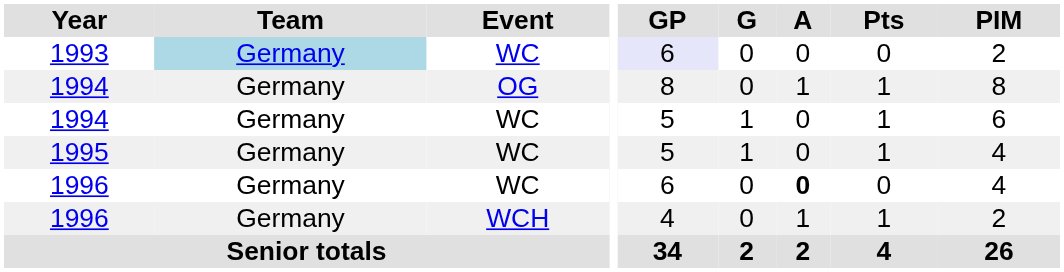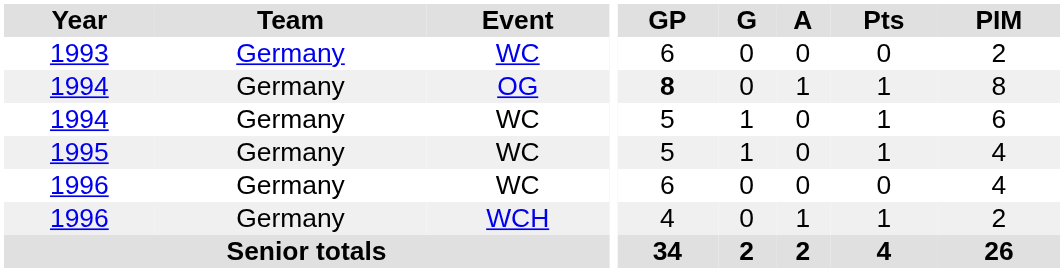1993 | Team: lightblue background -> no background
1993 | GP: lavender background -> no background
1994 / OG | GP: normal -> bold
1996 / WC | A: bold -> normal
